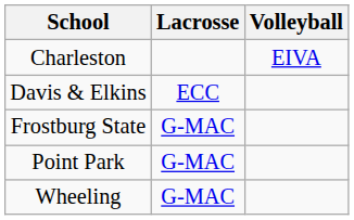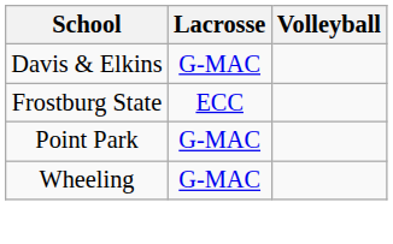- row: Charleston | EIVA
Davis & Elkins | Lacrosse: ECC -> G-MAC
Frostburg State | Lacrosse: G-MAC -> ECC
